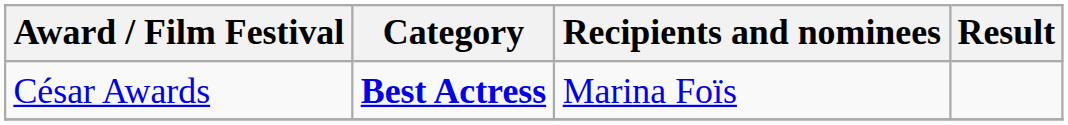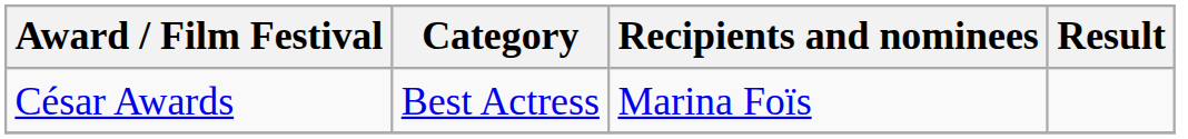César Awards | Category: bold -> normal
